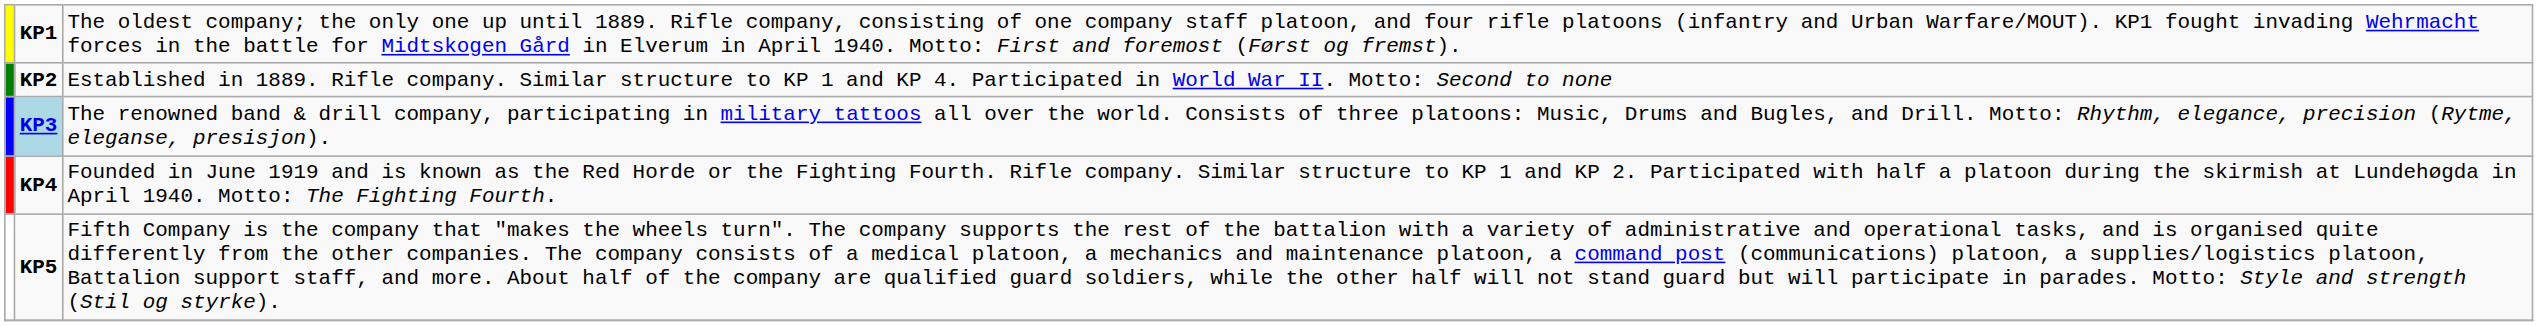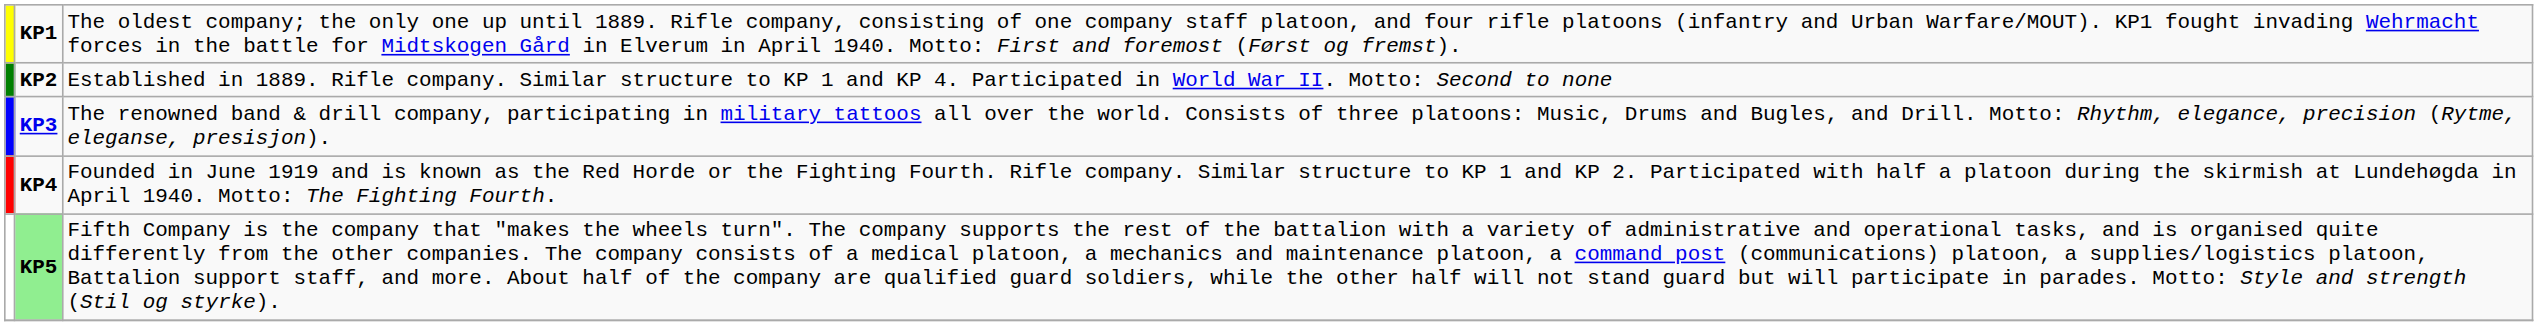KP3 | column 2: lightblue background -> no background
KP5 | column 2: no background -> lightgreen background
